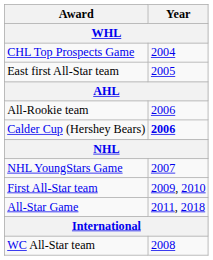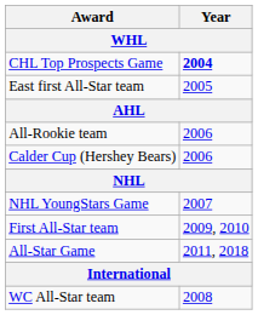CHL Top Prospects Game | Year: normal -> bold
Calder Cup (Hershey Bears) | Year: bold -> normal
